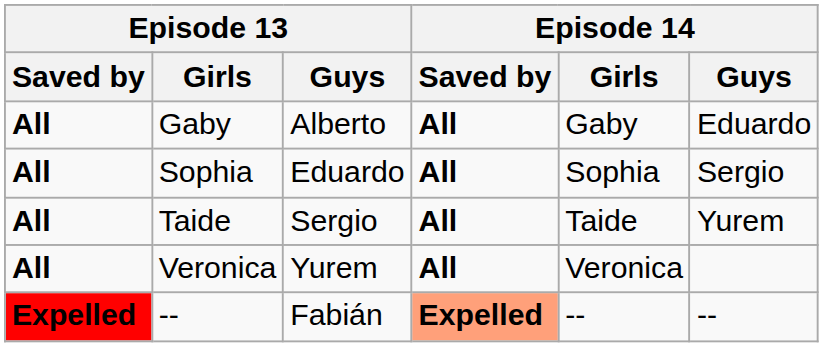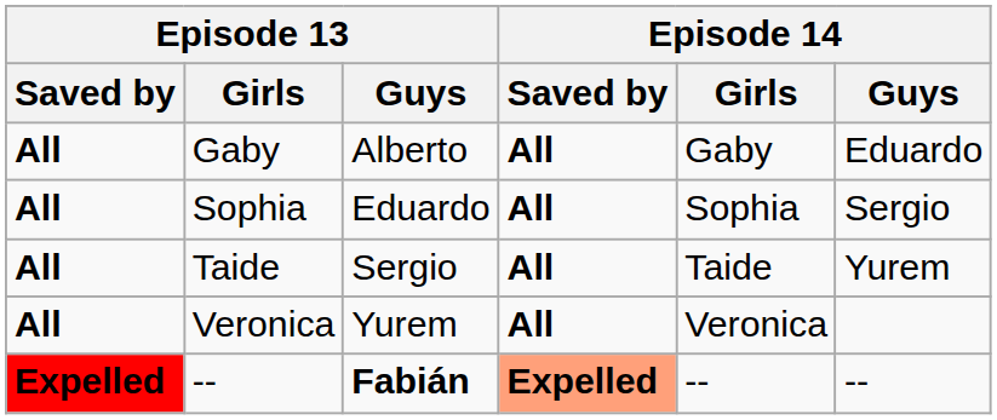row 7 | Episode 13 / Guys: normal -> bold
